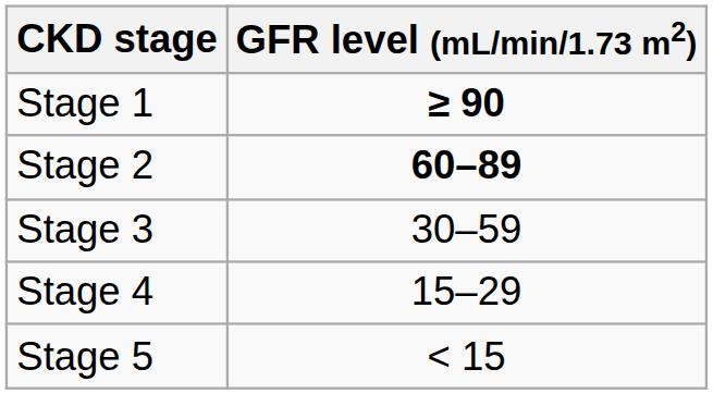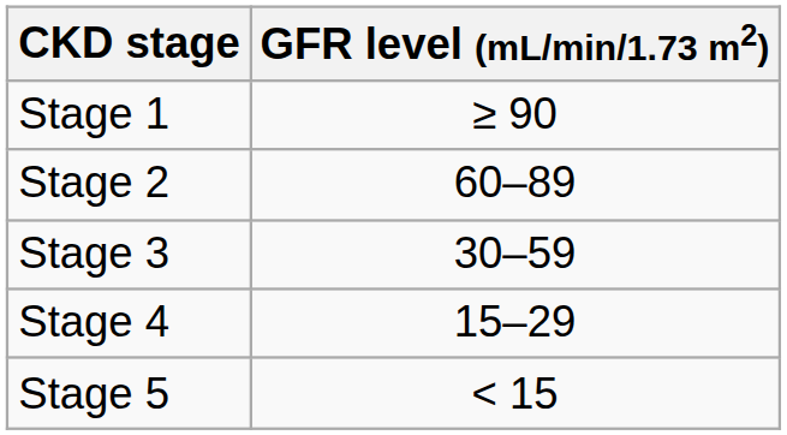Stage 1 | GFR level (mL/min/1.73 m2): bold -> normal
Stage 2 | GFR level (mL/min/1.73 m2): bold -> normal
